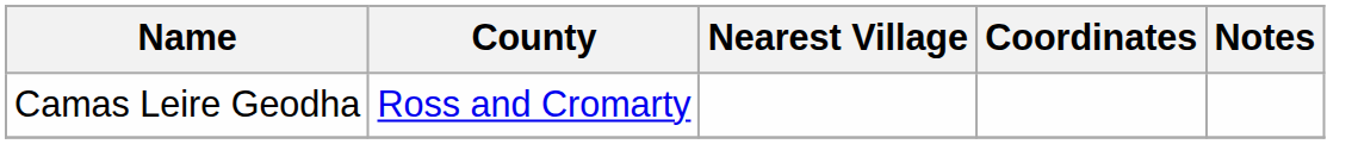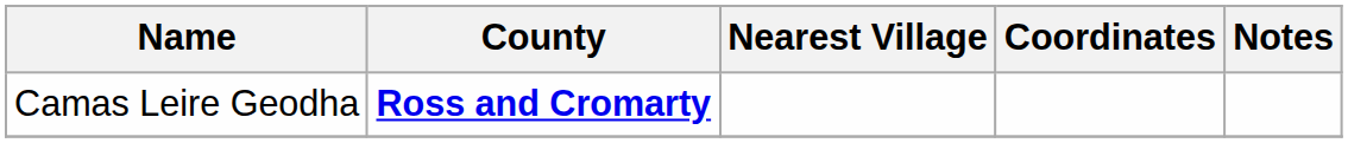Camas Leire Geodha | County: normal -> bold
